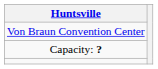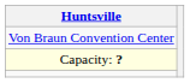Capacity: ? | Huntsville: no background -> lightyellow background
